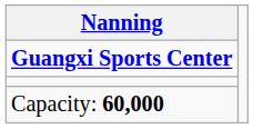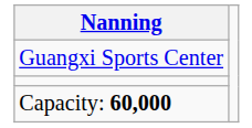Guangxi Sports Center | Nanning: bold -> normal
